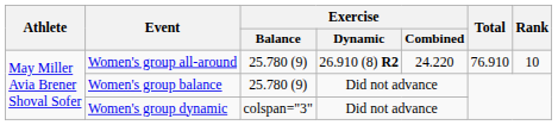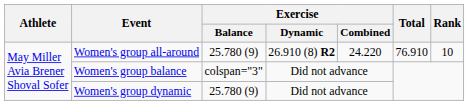Women's group balance | Exercise / Balance: 25.780 (9) -> colspan="3"
Women's group dynamic | Exercise / Balance: colspan="3" -> 25.780 (9)
